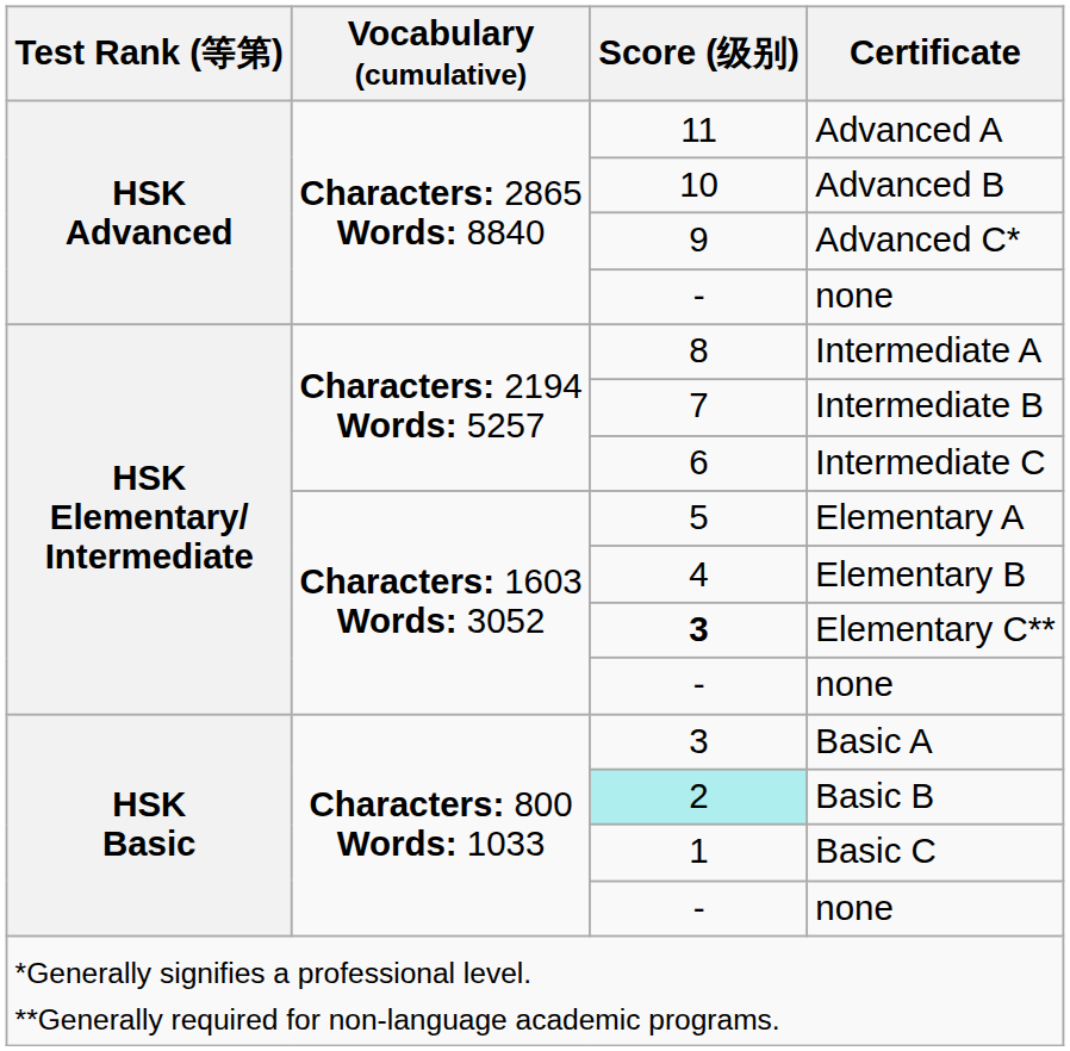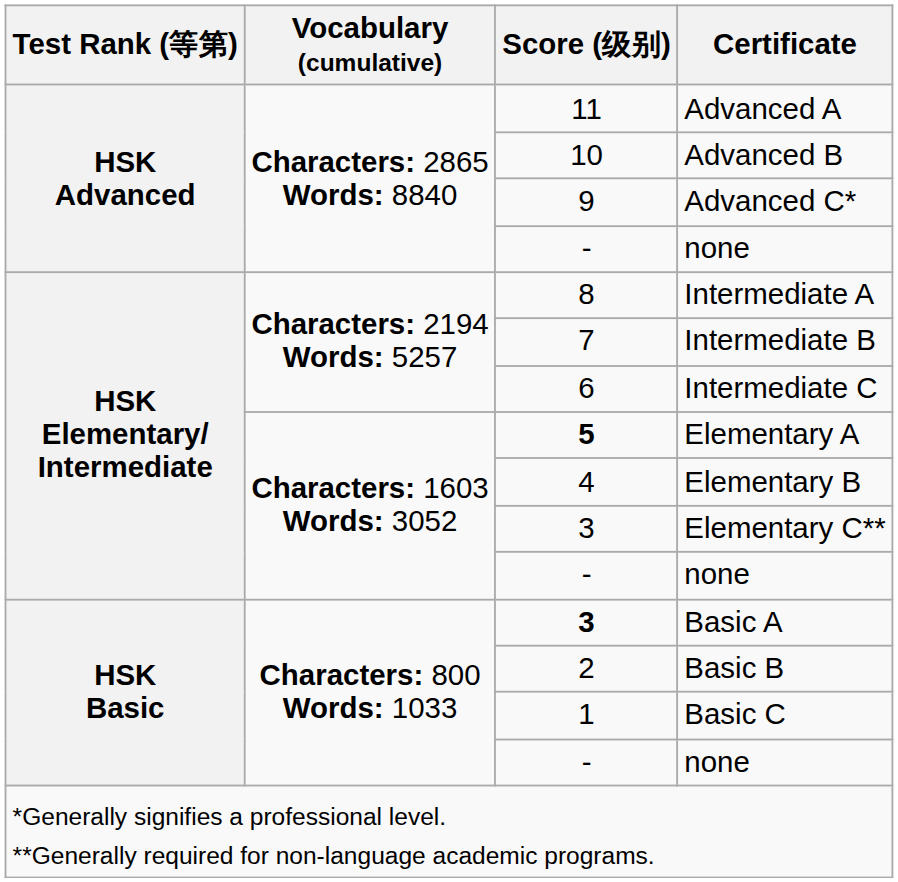Elementary A | Score (级别): normal -> bold
Elementary C** | Score (级别): bold -> normal
Basic A | Score (级别): normal -> bold
Basic B | Score (级别): paleturquoise background -> no background
